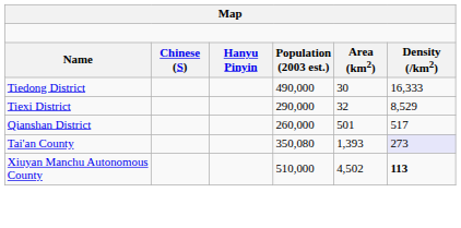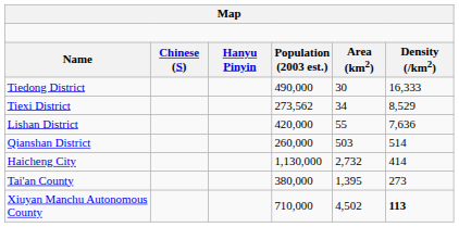Tiexi District | column 4: 290,000 -> 273,562
Tiexi District | column 5: 32 -> 34
+ row: Lishan District | 420,000 | 55 | 7,636
Qianshan District | column 5: 501 -> 503
Qianshan District | column 6: 517 -> 514
+ row: Haicheng City | 1,130,000 | 2,732 | 414
Tai'an County | column 4: 350,080 -> 380,000
Tai'an County | column 5: 1,393 -> 1,395
Tai'an County | column 6: lavender background -> no background
Xiuyan Manchu Autonomous County | column 4: 510,000 -> 710,000
